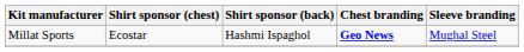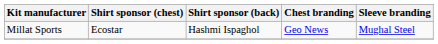Millat Sports | Chest branding: bold -> normal
